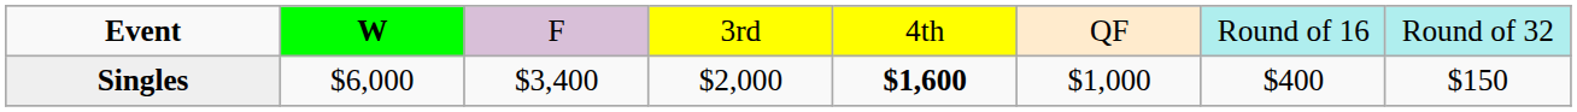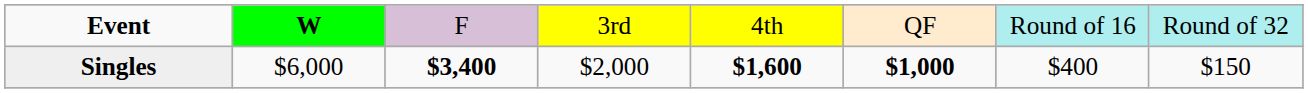Singles | column 3: normal -> bold
Singles | column 6: normal -> bold
